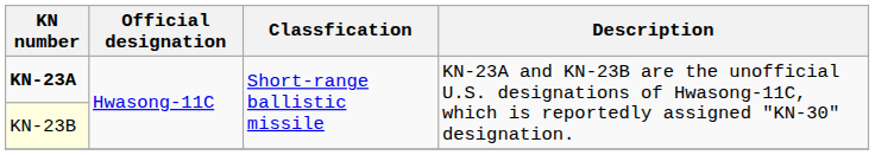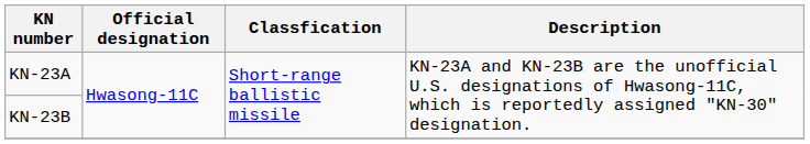KN-23A | KN number: bold -> normal
KN-23B | KN number: lightyellow background -> no background
